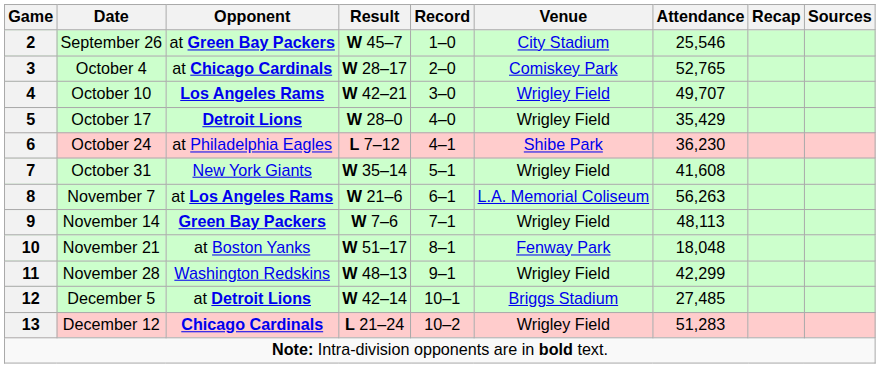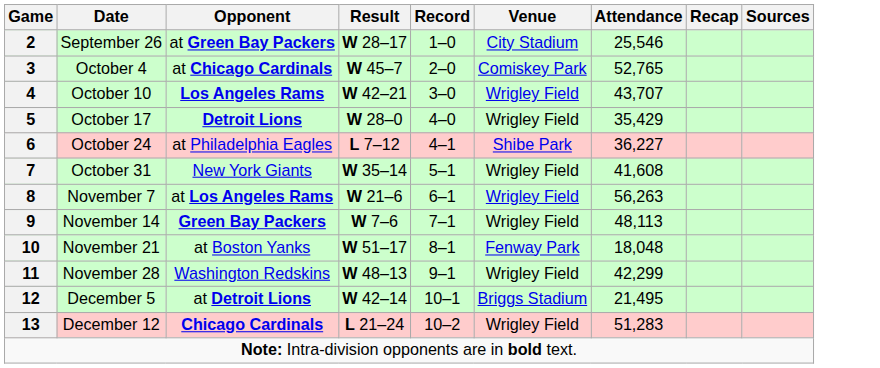2 | Result: W 45–7 -> W 28–17
3 | Result: W 28–17 -> W 45–7
4 | Attendance: 49,707 -> 43,707
6 | Attendance: 36,230 -> 36,227
8 | Venue: L.A. Memorial Coliseum -> Wrigley Field
12 | Attendance: 27,485 -> 21,495
